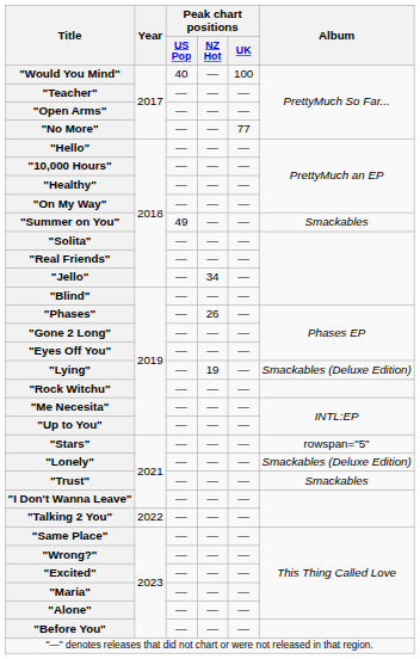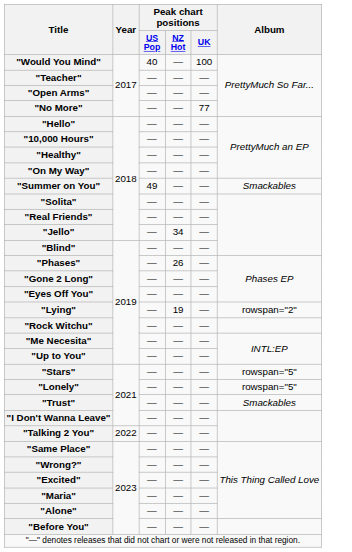"Lying" | Album: Smackables (Deluxe Edition) -> rowspan="2"
"Lonely" | Album: Smackables (Deluxe Edition) -> rowspan="5"
